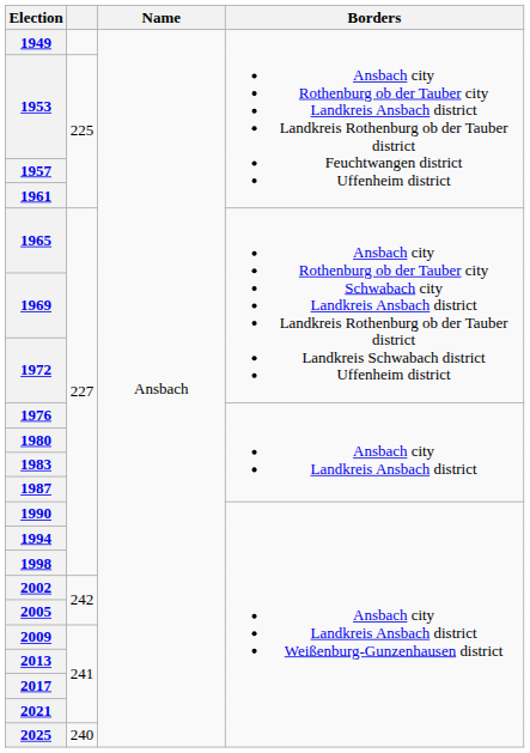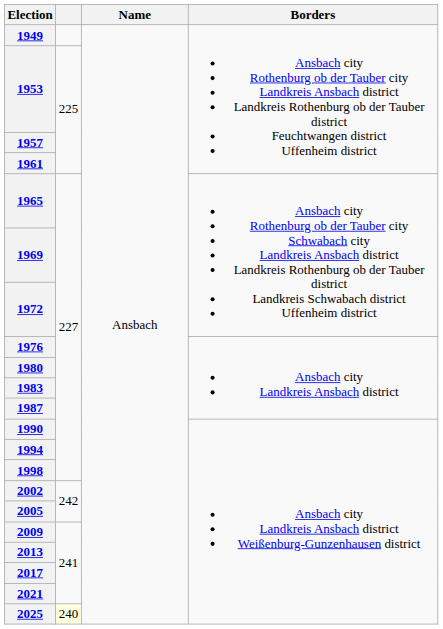2025 | column 2: no background -> lightyellow background
